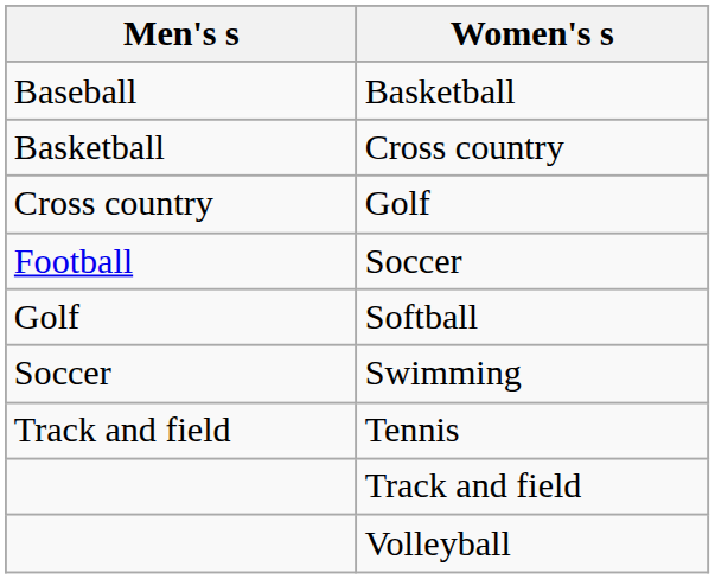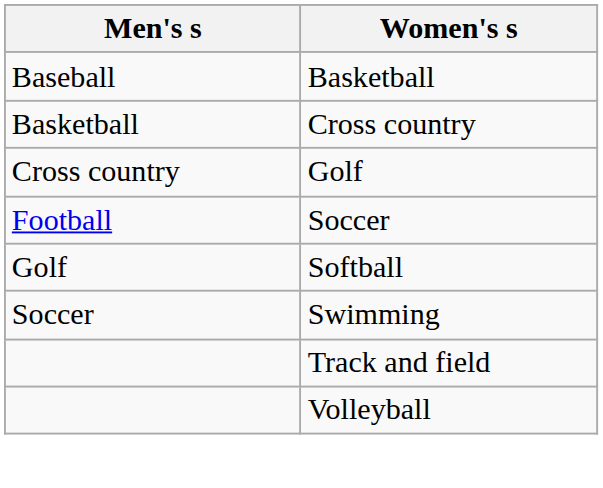- row: Track and field | Tennis
